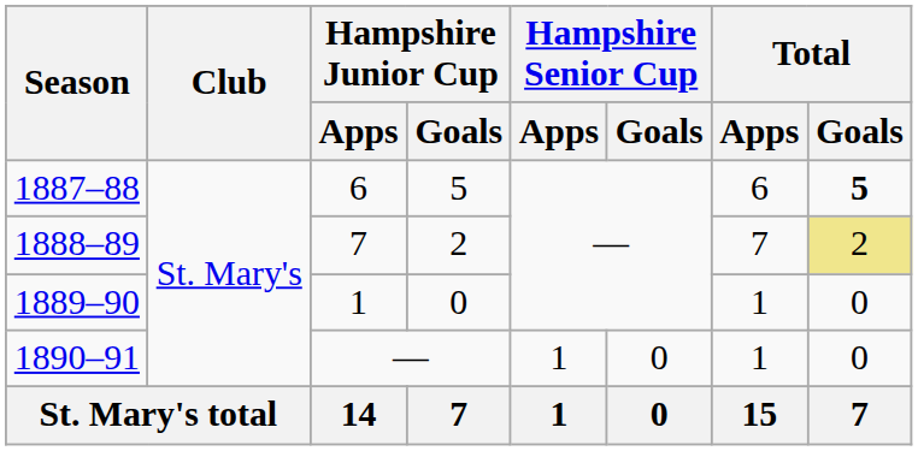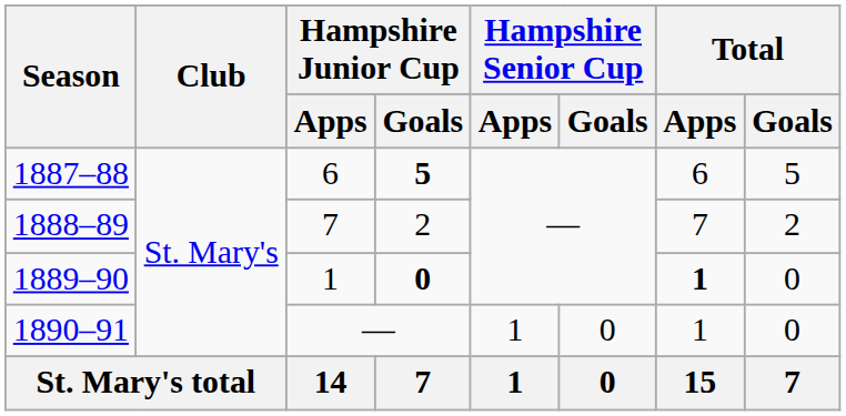1887–88 | Hampshire Junior Cup / Goals: normal -> bold
1887–88 | Total / Goals: bold -> normal
1888–89 | Total / Goals: khaki background -> no background
1889–90 | Hampshire Junior Cup / Goals: normal -> bold
1889–90 | Total / Apps: normal -> bold
